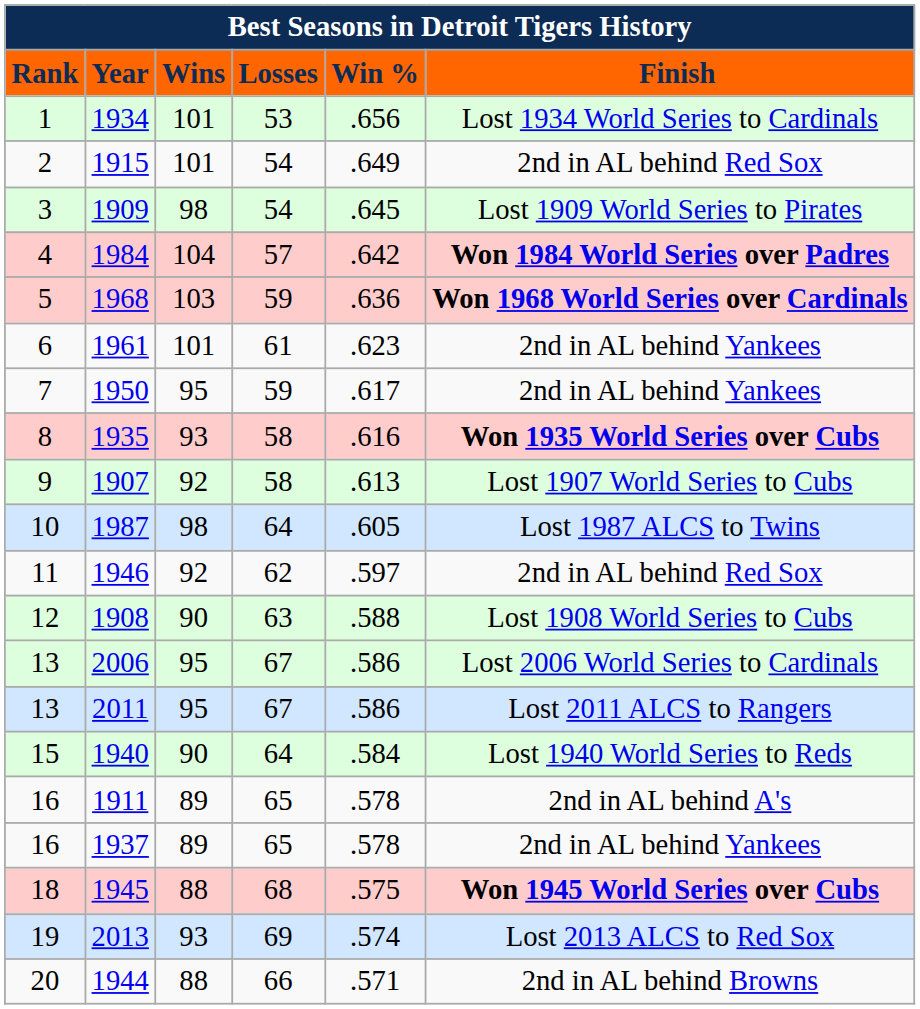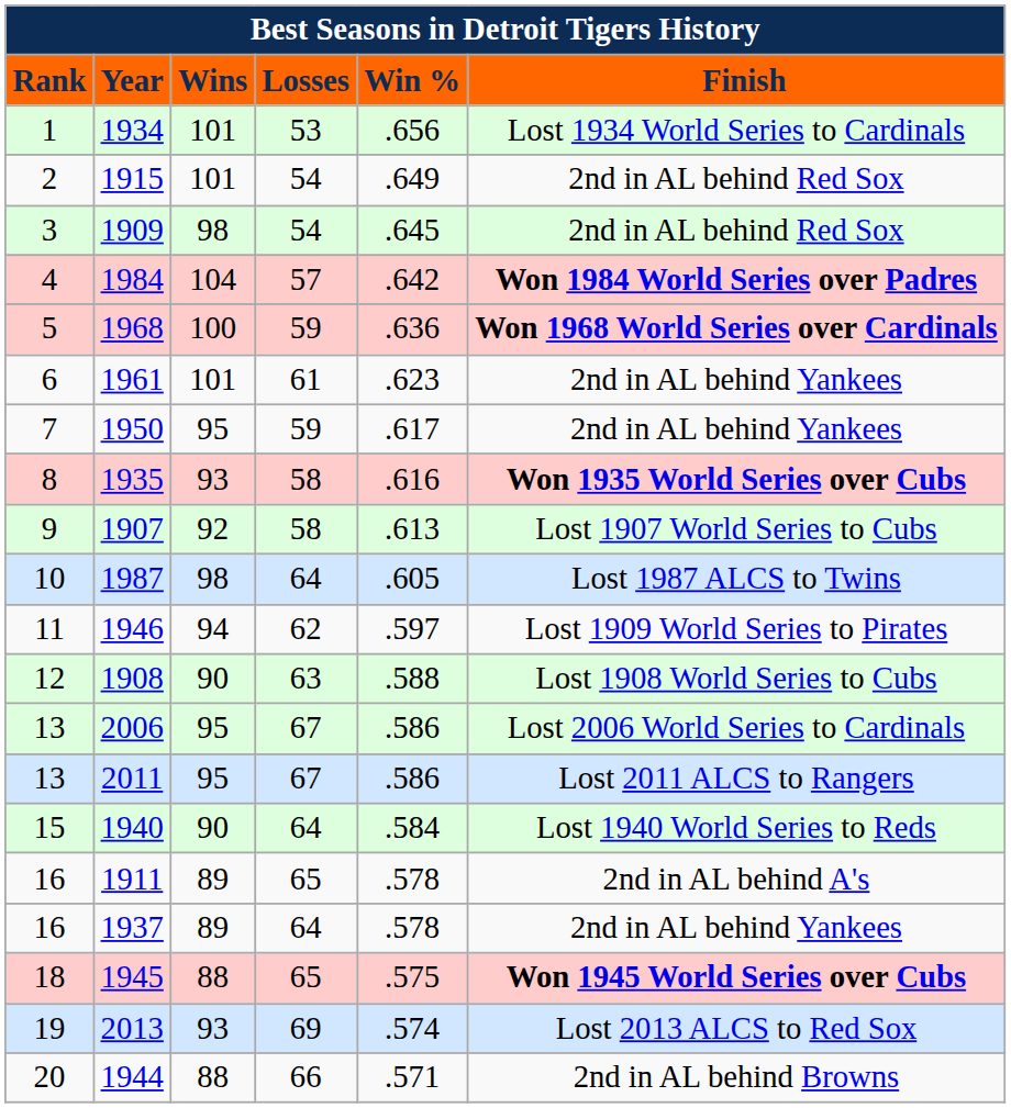1909 | Finish: Lost 1909 World Series to Pirates -> 2nd in AL behind Red Sox
1968 | Wins: 103 -> 100
1946 | Wins: 92 -> 94
1946 | Finish: 2nd in AL behind Red Sox -> Lost 1909 World Series to Pirates
1937 | Losses: 65 -> 64
1945 | Losses: 68 -> 65
